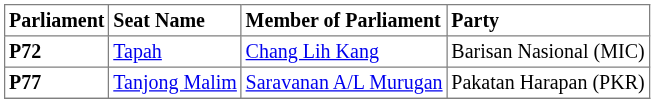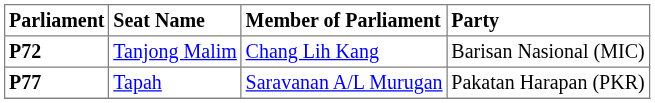P72 | Seat Name: Tapah -> Tanjong Malim
P77 | Seat Name: Tanjong Malim -> Tapah
